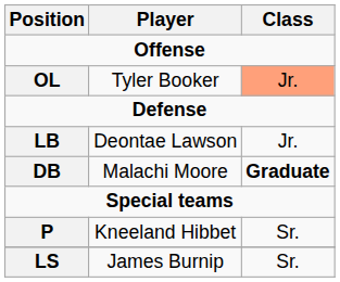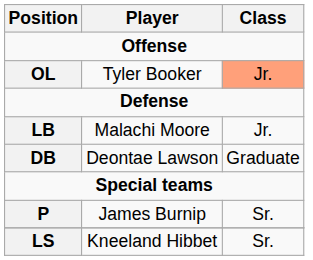LB | Player: Deontae Lawson -> Malachi Moore
DB | Player: Malachi Moore -> Deontae Lawson
DB | Class: bold -> normal
P | Player: Kneeland Hibbet -> James Burnip
LS | Player: James Burnip -> Kneeland Hibbet
